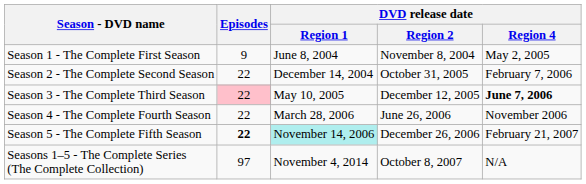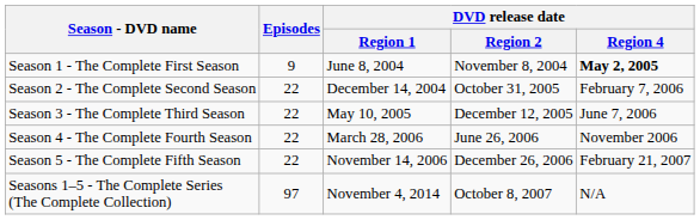Season 1 - The Complete First Season | DVD release date / Region 4: normal -> bold
Season 3 - The Complete Third Season | Episodes: pink background -> no background
Season 3 - The Complete Third Season | DVD release date / Region 4: bold -> normal
Season 5 - The Complete Fifth Season | Episodes: bold -> normal
Season 5 - The Complete Fifth Season | DVD release date / Region 1: paleturquoise background -> no background
